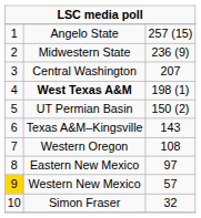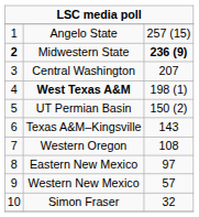Midwestern State | column 1: normal -> bold
Midwestern State | column 3: normal -> bold
Western New Mexico | column 1: gold background -> no background
